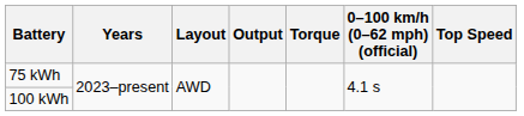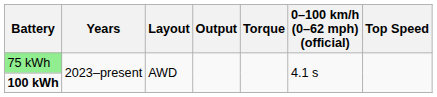75 kWh | Battery: no background -> lightgreen background
100 kWh | Battery: normal -> bold
